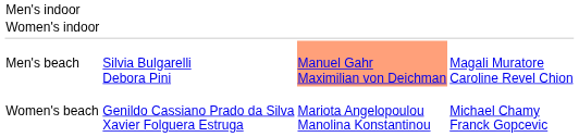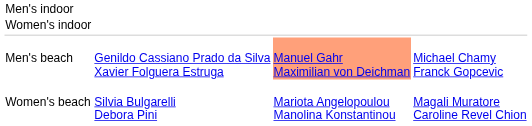Men's beach | column 2: Silvia Bulgarelli Debora Pini -> Genildo Cassiano Prado da Silva Xavier Folguera Estruga
Men's beach | column 4: Magali Muratore Caroline Revel Chion -> Michael Chamy Franck Gopcevic
Women's beach | column 2: Genildo Cassiano Prado da Silva Xavier Folguera Estruga -> Silvia Bulgarelli Debora Pini
Women's beach | column 4: Michael Chamy Franck Gopcevic -> Magali Muratore Caroline Revel Chion
